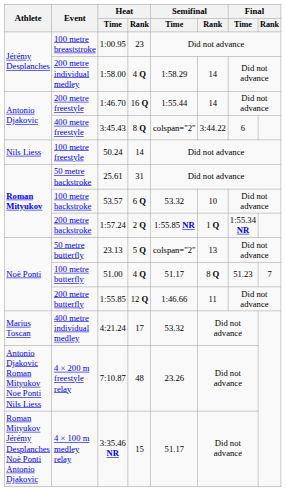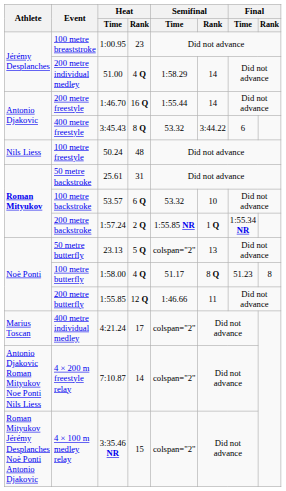200 metre individual medley | Heat / Time: 1:58.00 -> 51.00
400 metre freestyle | Semifinal / Time: colspan="2" -> 53.32
100 metre freestyle | Heat / Rank: 14 -> 48
100 metre butterfly | Heat / Time: 51.00 -> 1:58.00
100 metre butterfly | Final / Rank: 7 -> 8
400 metre individual medley | Semifinal / Time: 53.32 -> colspan="2"
4 × 200 m freestyle relay | Heat / Rank: 48 -> 14
4 × 200 m freestyle relay | Semifinal / Time: 23.26 -> colspan="2"
4 × 100 m medley relay | Semifinal / Time: 51.17 -> colspan="2"
